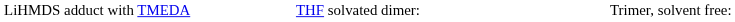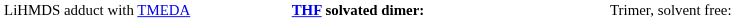LiHMDS adduct with TMEDA | column 2: normal -> bold
